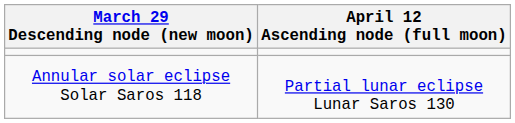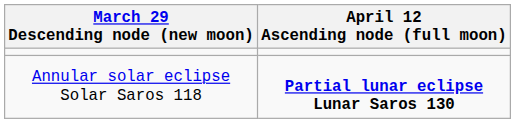Annular solar eclipse Solar Saros 118 | April 12 Ascending node (full moon): normal -> bold
